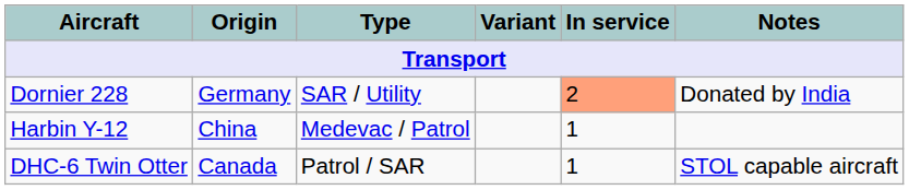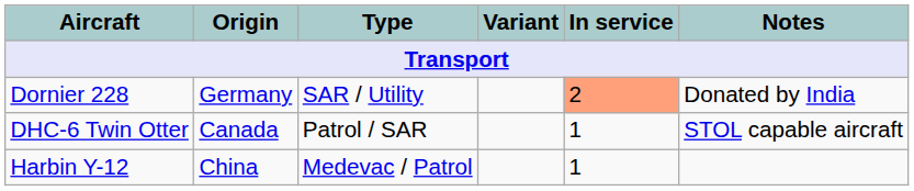rows swapped: Harbin Y-12 <-> DHC-6 Twin Otter
